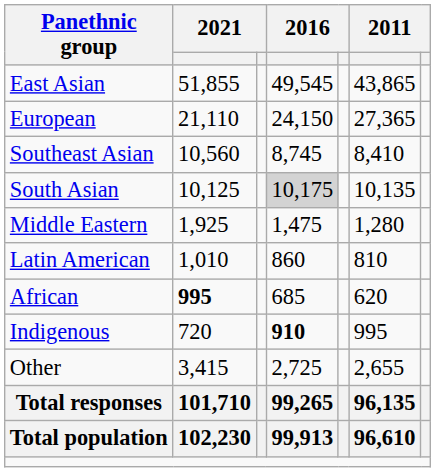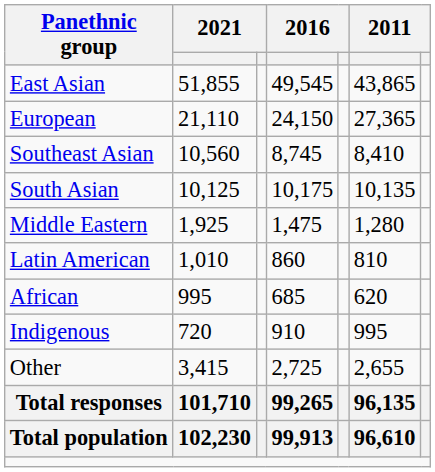South Asian | column 4: lightgrey background -> no background
African | column 2: bold -> normal
Indigenous | column 4: bold -> normal
